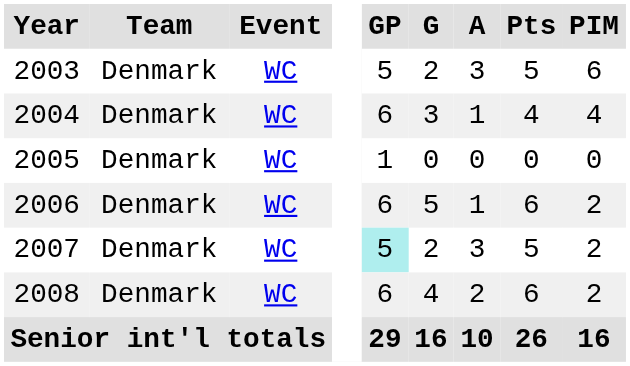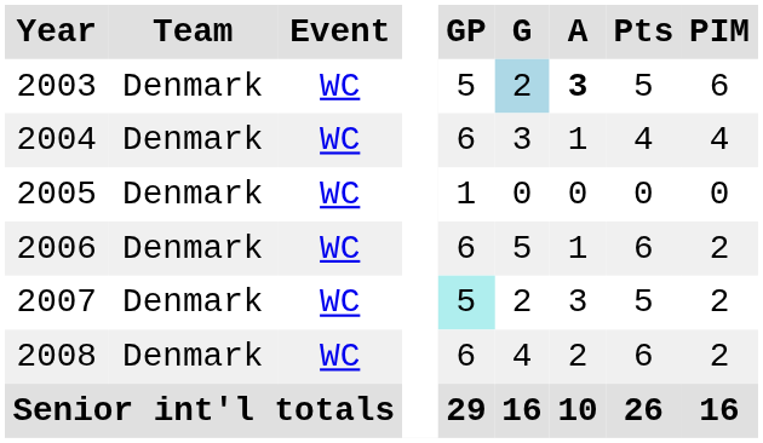2003 | G: no background -> lightblue background
2003 | A: normal -> bold
